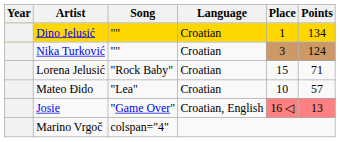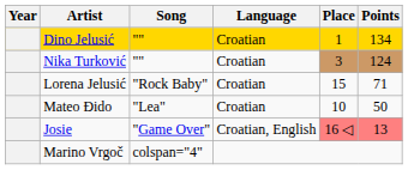Mateo Đido | Points: 57 -> 50
